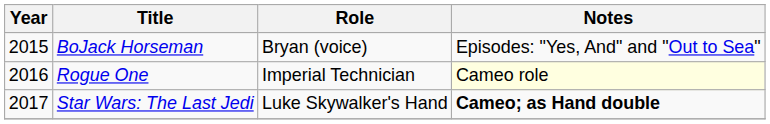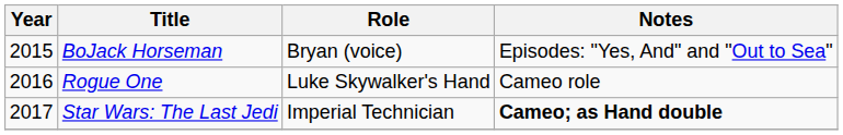Rogue One | Role: Imperial Technician -> Luke Skywalker's Hand
Rogue One | Notes: lightyellow background -> no background
Star Wars: The Last Jedi | Role: Luke Skywalker's Hand -> Imperial Technician
